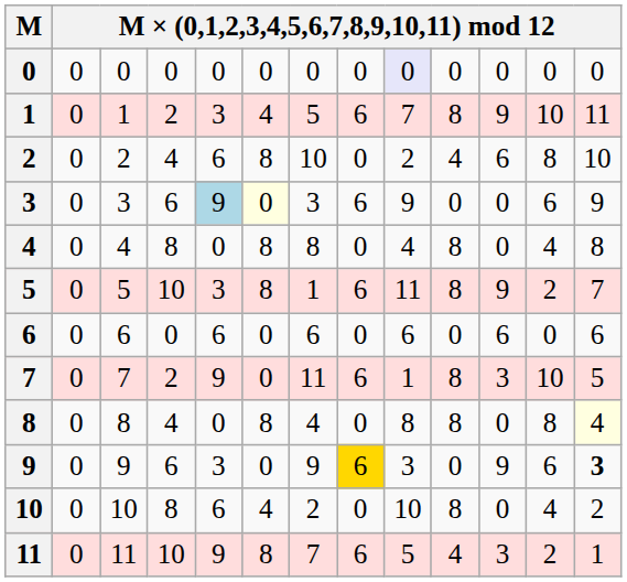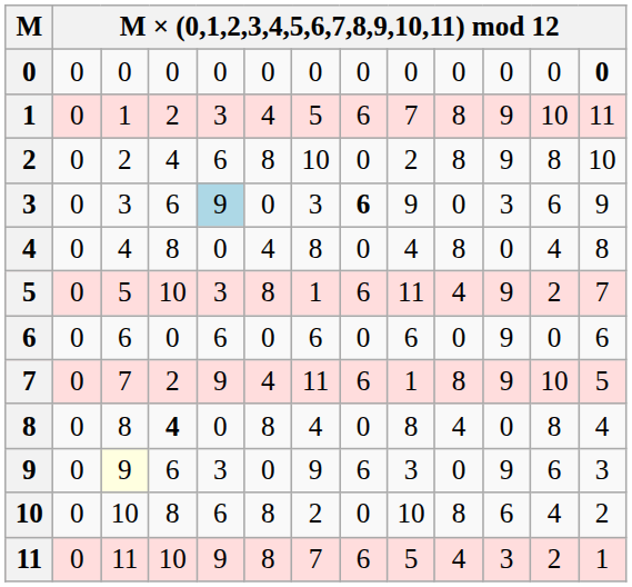row 2 | column 9: lavender background -> no background
row 2 | column 13: normal -> bold
row 4 | column 10: 4 -> 8
row 4 | column 11: 6 -> 9
row 5 | column 6: lightyellow background -> no background
row 5 | column 8: normal -> bold
row 5 | column 11: 0 -> 3
row 6 | column 6: 8 -> 4
row 7 | column 10: 8 -> 4
row 8 | column 11: 6 -> 9
row 9 | column 6: 0 -> 4
row 9 | column 11: 3 -> 9
row 10 | column 4: normal -> bold
row 10 | column 10: 8 -> 4
row 10 | column 13: lightyellow background -> no background
row 11 | column 3: no background -> lightyellow background
row 11 | column 8: gold background -> no background
row 11 | column 13: bold -> normal
row 12 | column 6: 4 -> 8
row 12 | column 11: 0 -> 6
